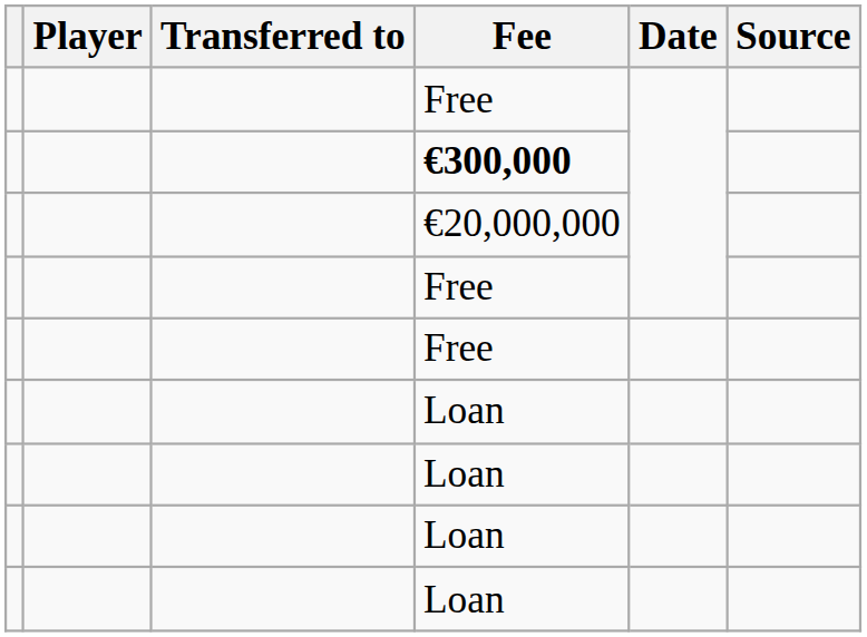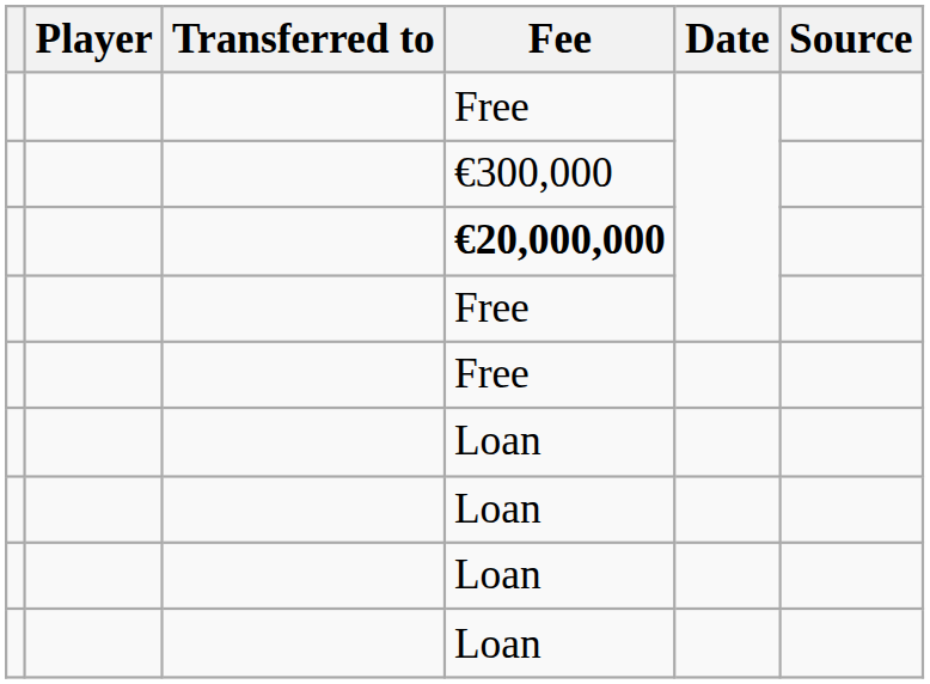€300,000 | Fee: bold -> normal
€20,000,000 | Fee: normal -> bold
